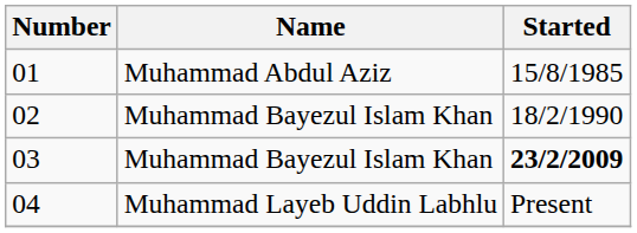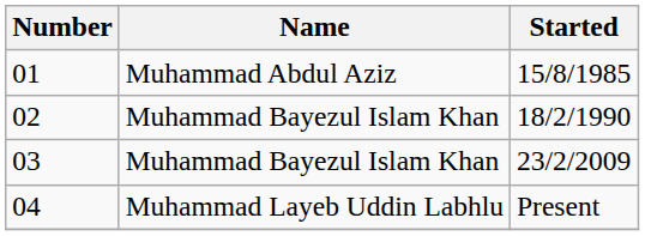03 | Started: bold -> normal
